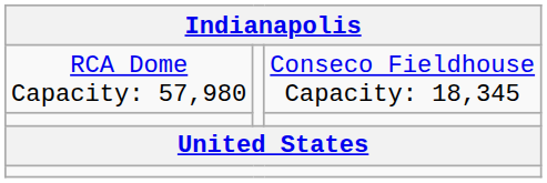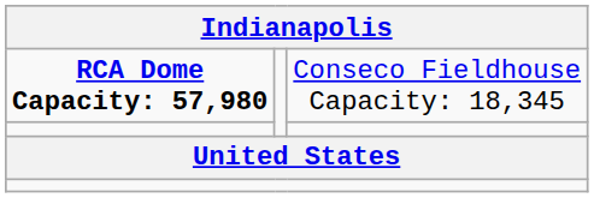RCA Dome Capacity: 57,980 | column 1: normal -> bold
